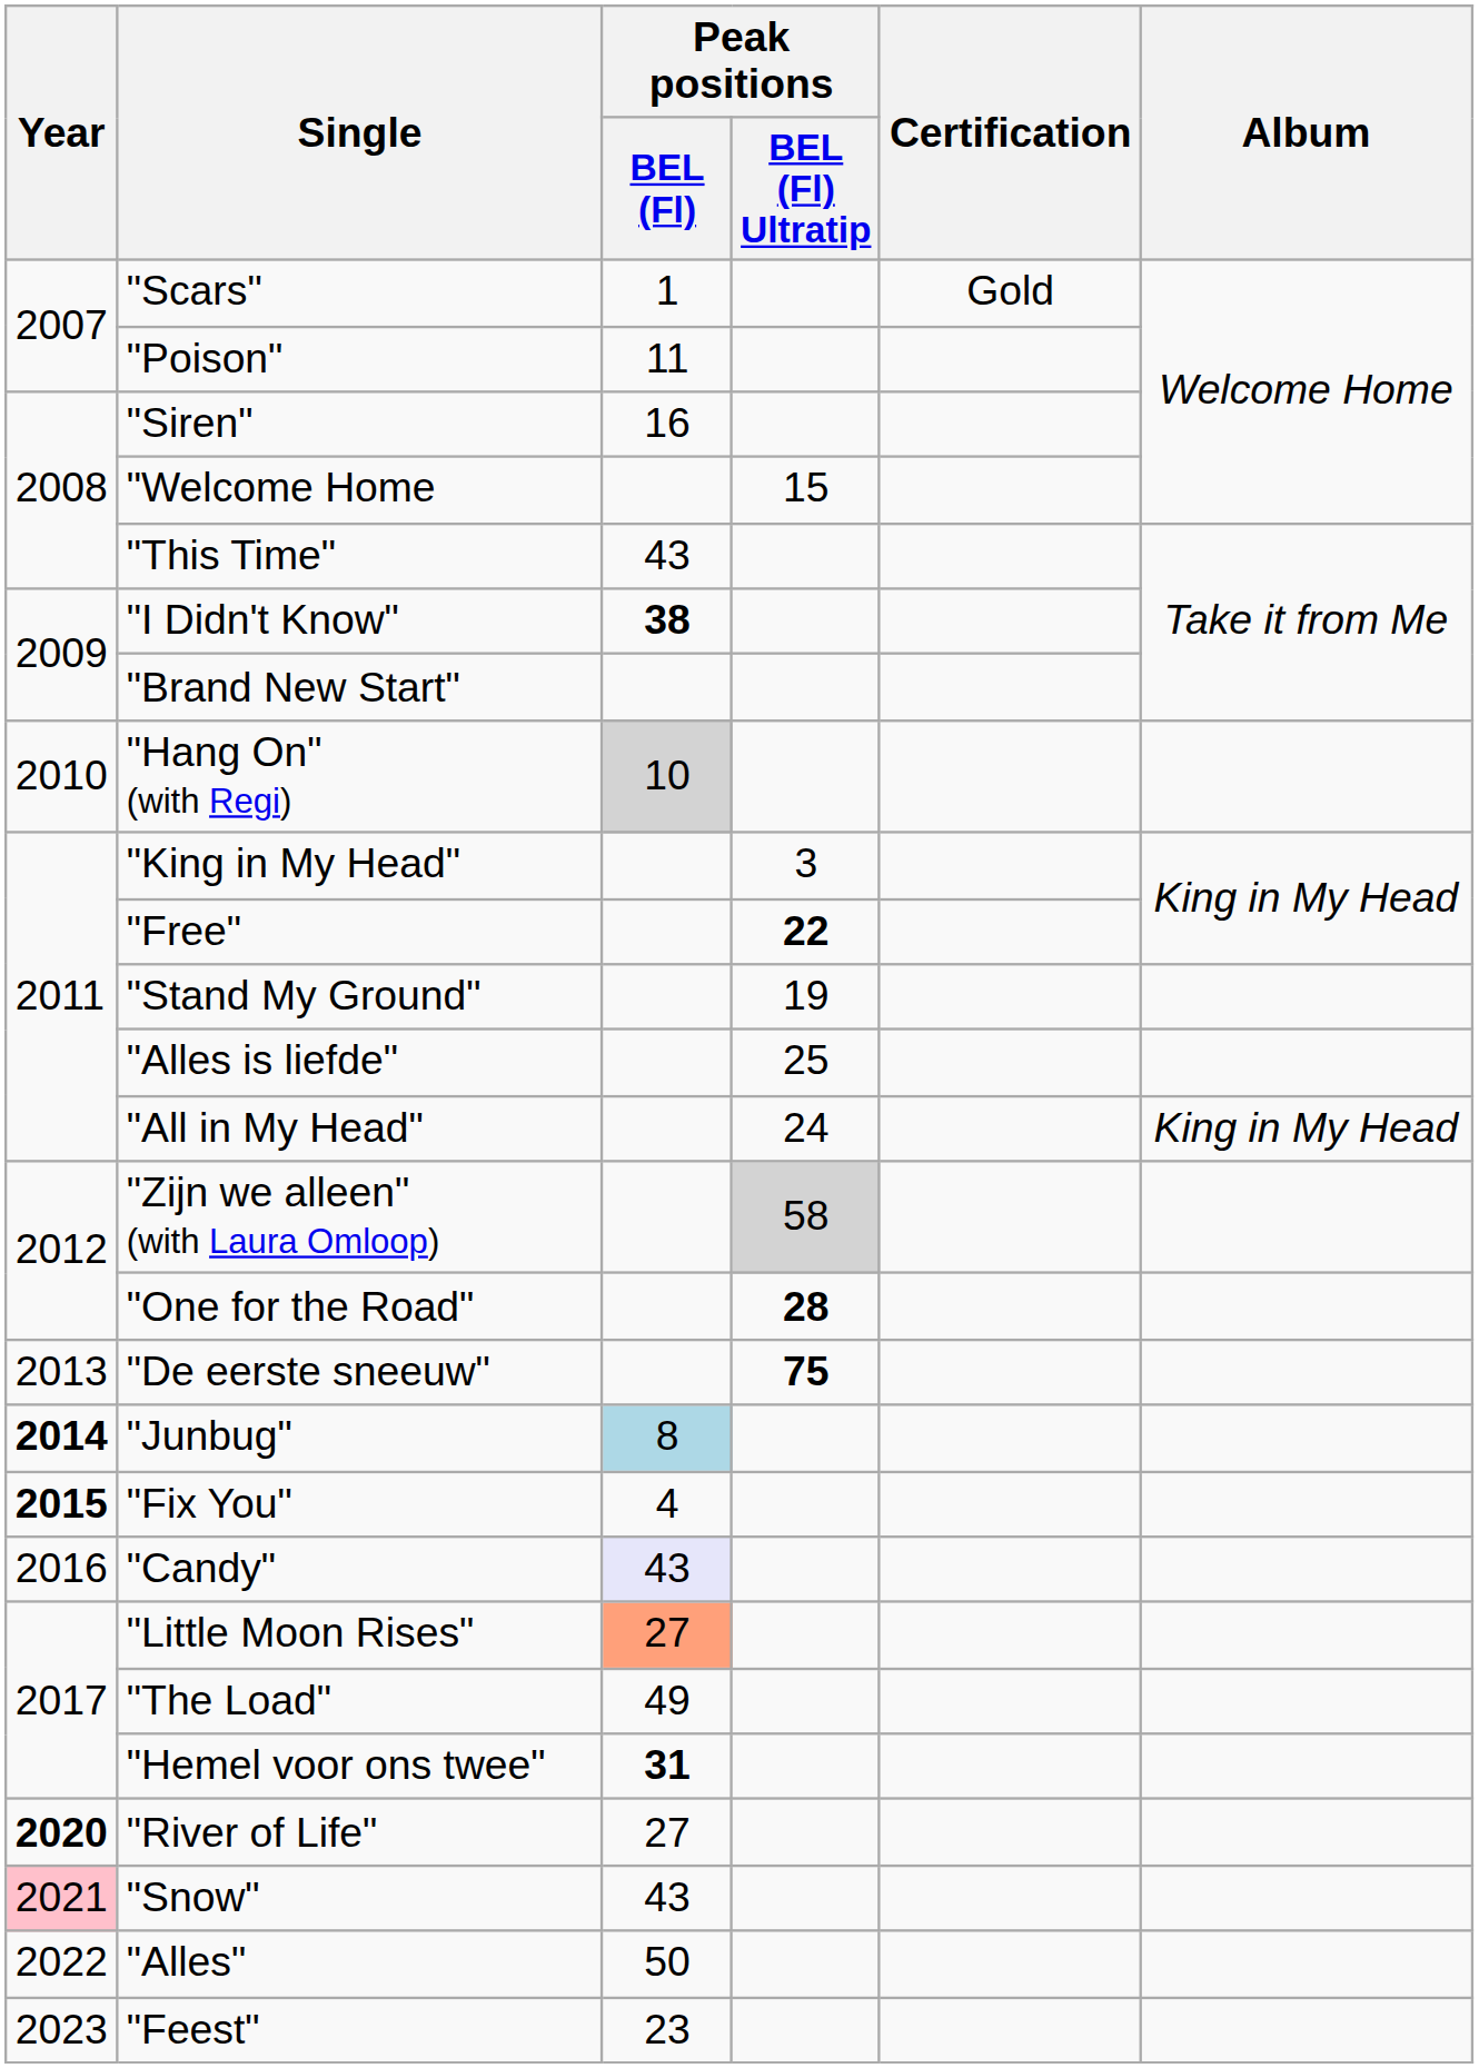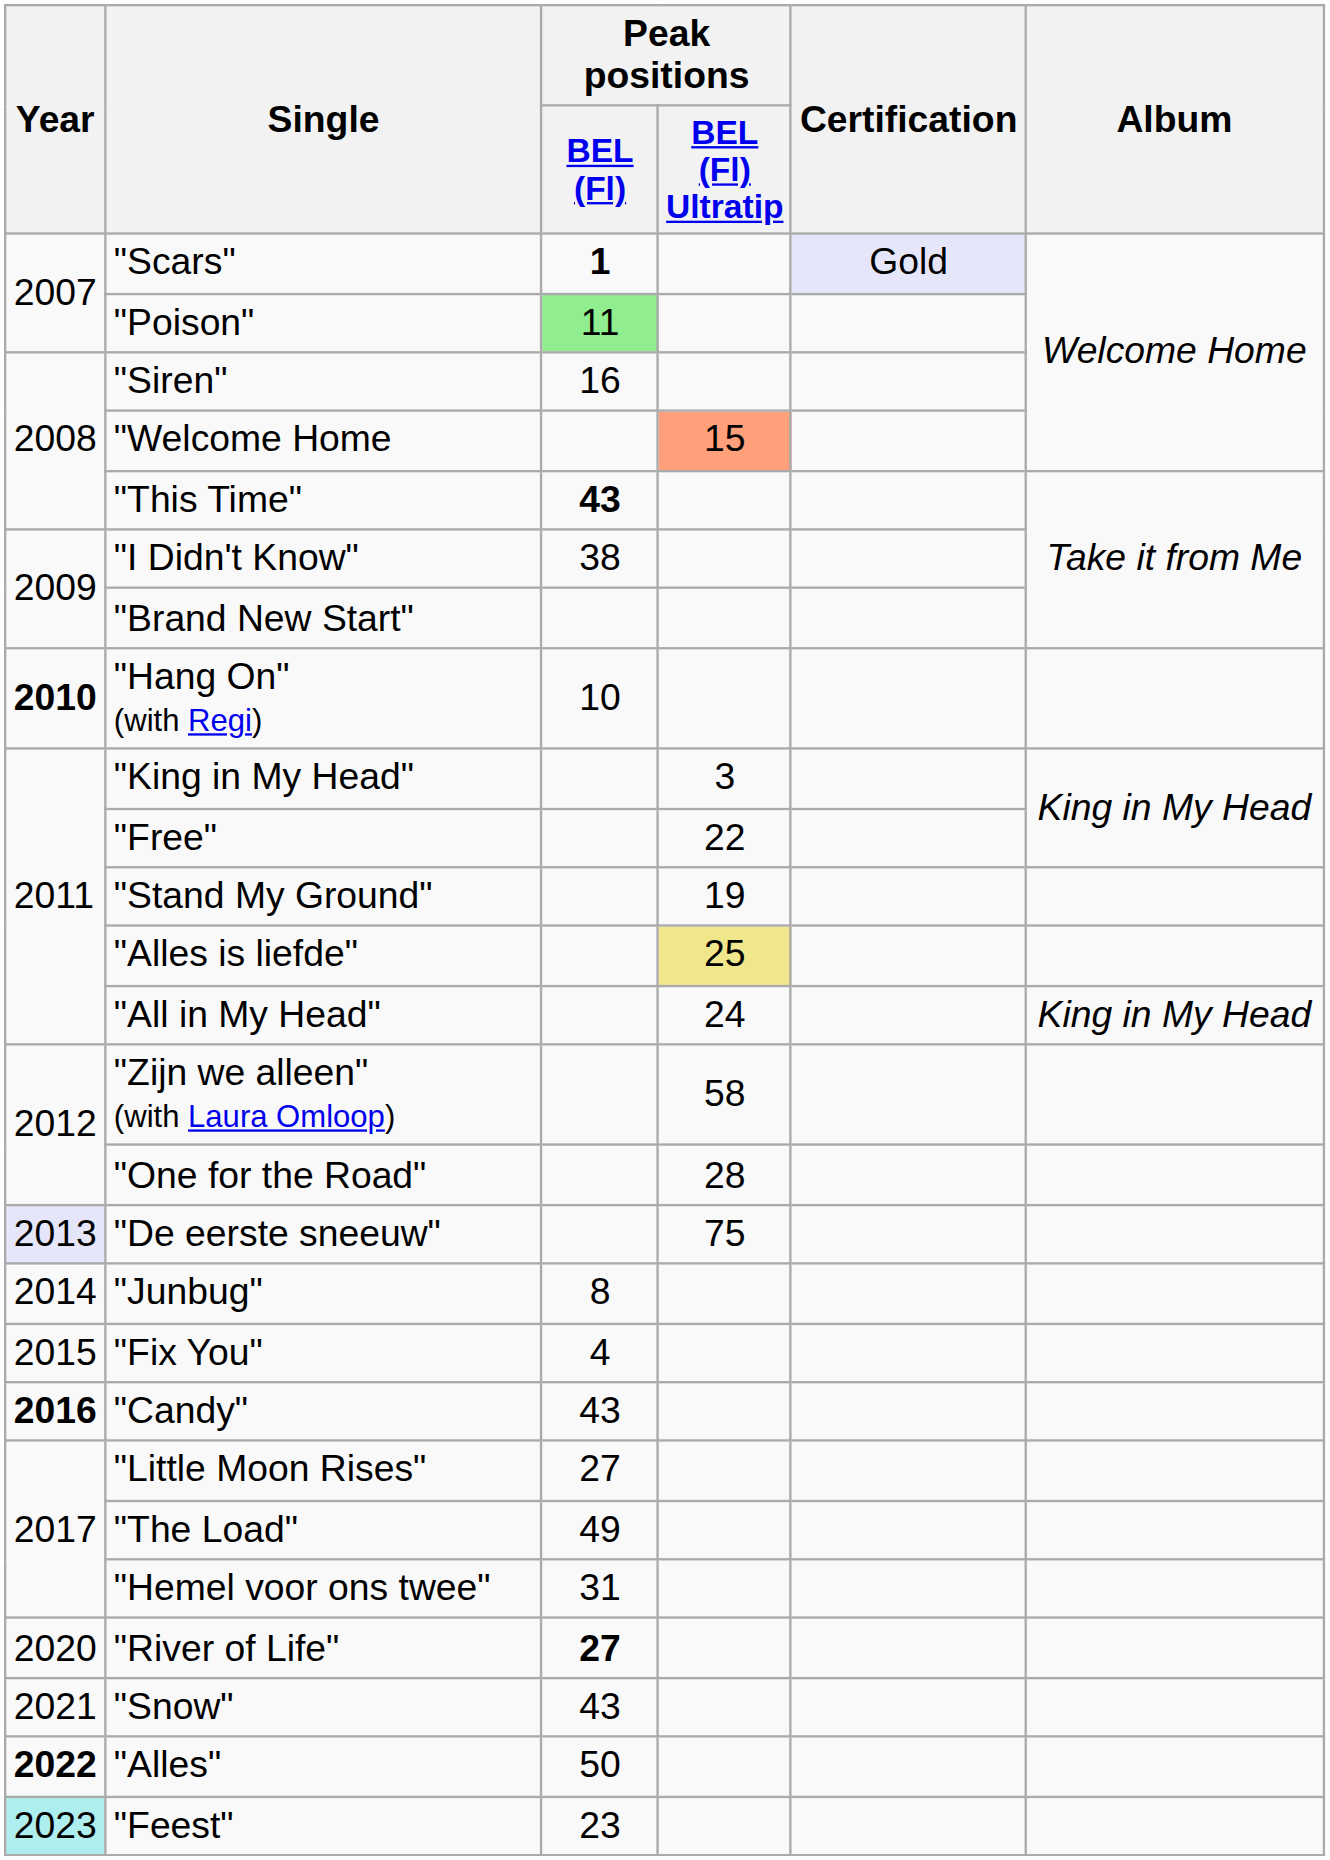"Scars" | Peak positions / BEL (Fl): normal -> bold
"Scars" | Certification: no background -> lavender background
"Poison" | Peak positions / BEL (Fl): no background -> lightgreen background
"Welcome Home | Peak positions / BEL (Fl) Ultratip: no background -> lightsalmon background
"This Time" | Peak positions / BEL (Fl): normal -> bold
"I Didn't Know" | Peak positions / BEL (Fl): bold -> normal
"Hang On" (with Regi) | Year: normal -> bold
"Hang On" (with Regi) | Peak positions / BEL (Fl): lightgrey background -> no background
"Free" | Peak positions / BEL (Fl) Ultratip: bold -> normal
"Alles is liefde" | Peak positions / BEL (Fl) Ultratip: no background -> khaki background
"Zijn we alleen" (with Laura Omloop) | Peak positions / BEL (Fl) Ultratip: lightgrey background -> no background
"One for the Road" | Peak positions / BEL (Fl) Ultratip: bold -> normal
"De eerste sneeuw" | Year: no background -> lavender background
"De eerste sneeuw" | Peak positions / BEL (Fl) Ultratip: bold -> normal
"Junbug" | Year: bold -> normal
"Junbug" | Peak positions / BEL (Fl): lightblue background -> no background
"Fix You" | Year: bold -> normal
"Candy" | Year: normal -> bold
"Candy" | Peak positions / BEL (Fl): lavender background -> no background
"Little Moon Rises" | Peak positions / BEL (Fl): lightsalmon background -> no background
"Hemel voor ons twee" | Peak positions / BEL (Fl): bold -> normal
"River of Life" | Year: bold -> normal
"River of Life" | Peak positions / BEL (Fl): normal -> bold
"Snow" | Year: pink background -> no background
"Alles" | Year: normal -> bold
"Feest" | Year: no background -> paleturquoise background
